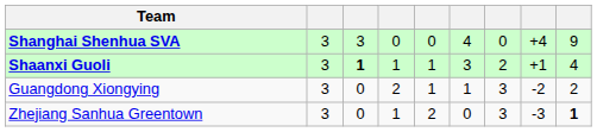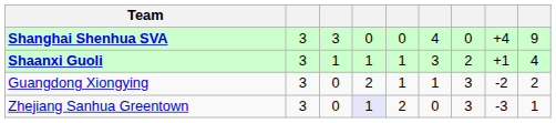Shaanxi Guoli | column 3: bold -> normal
Zhejiang Sanhua Greentown | column 4: no background -> lavender background
Zhejiang Sanhua Greentown | column 9: bold -> normal
